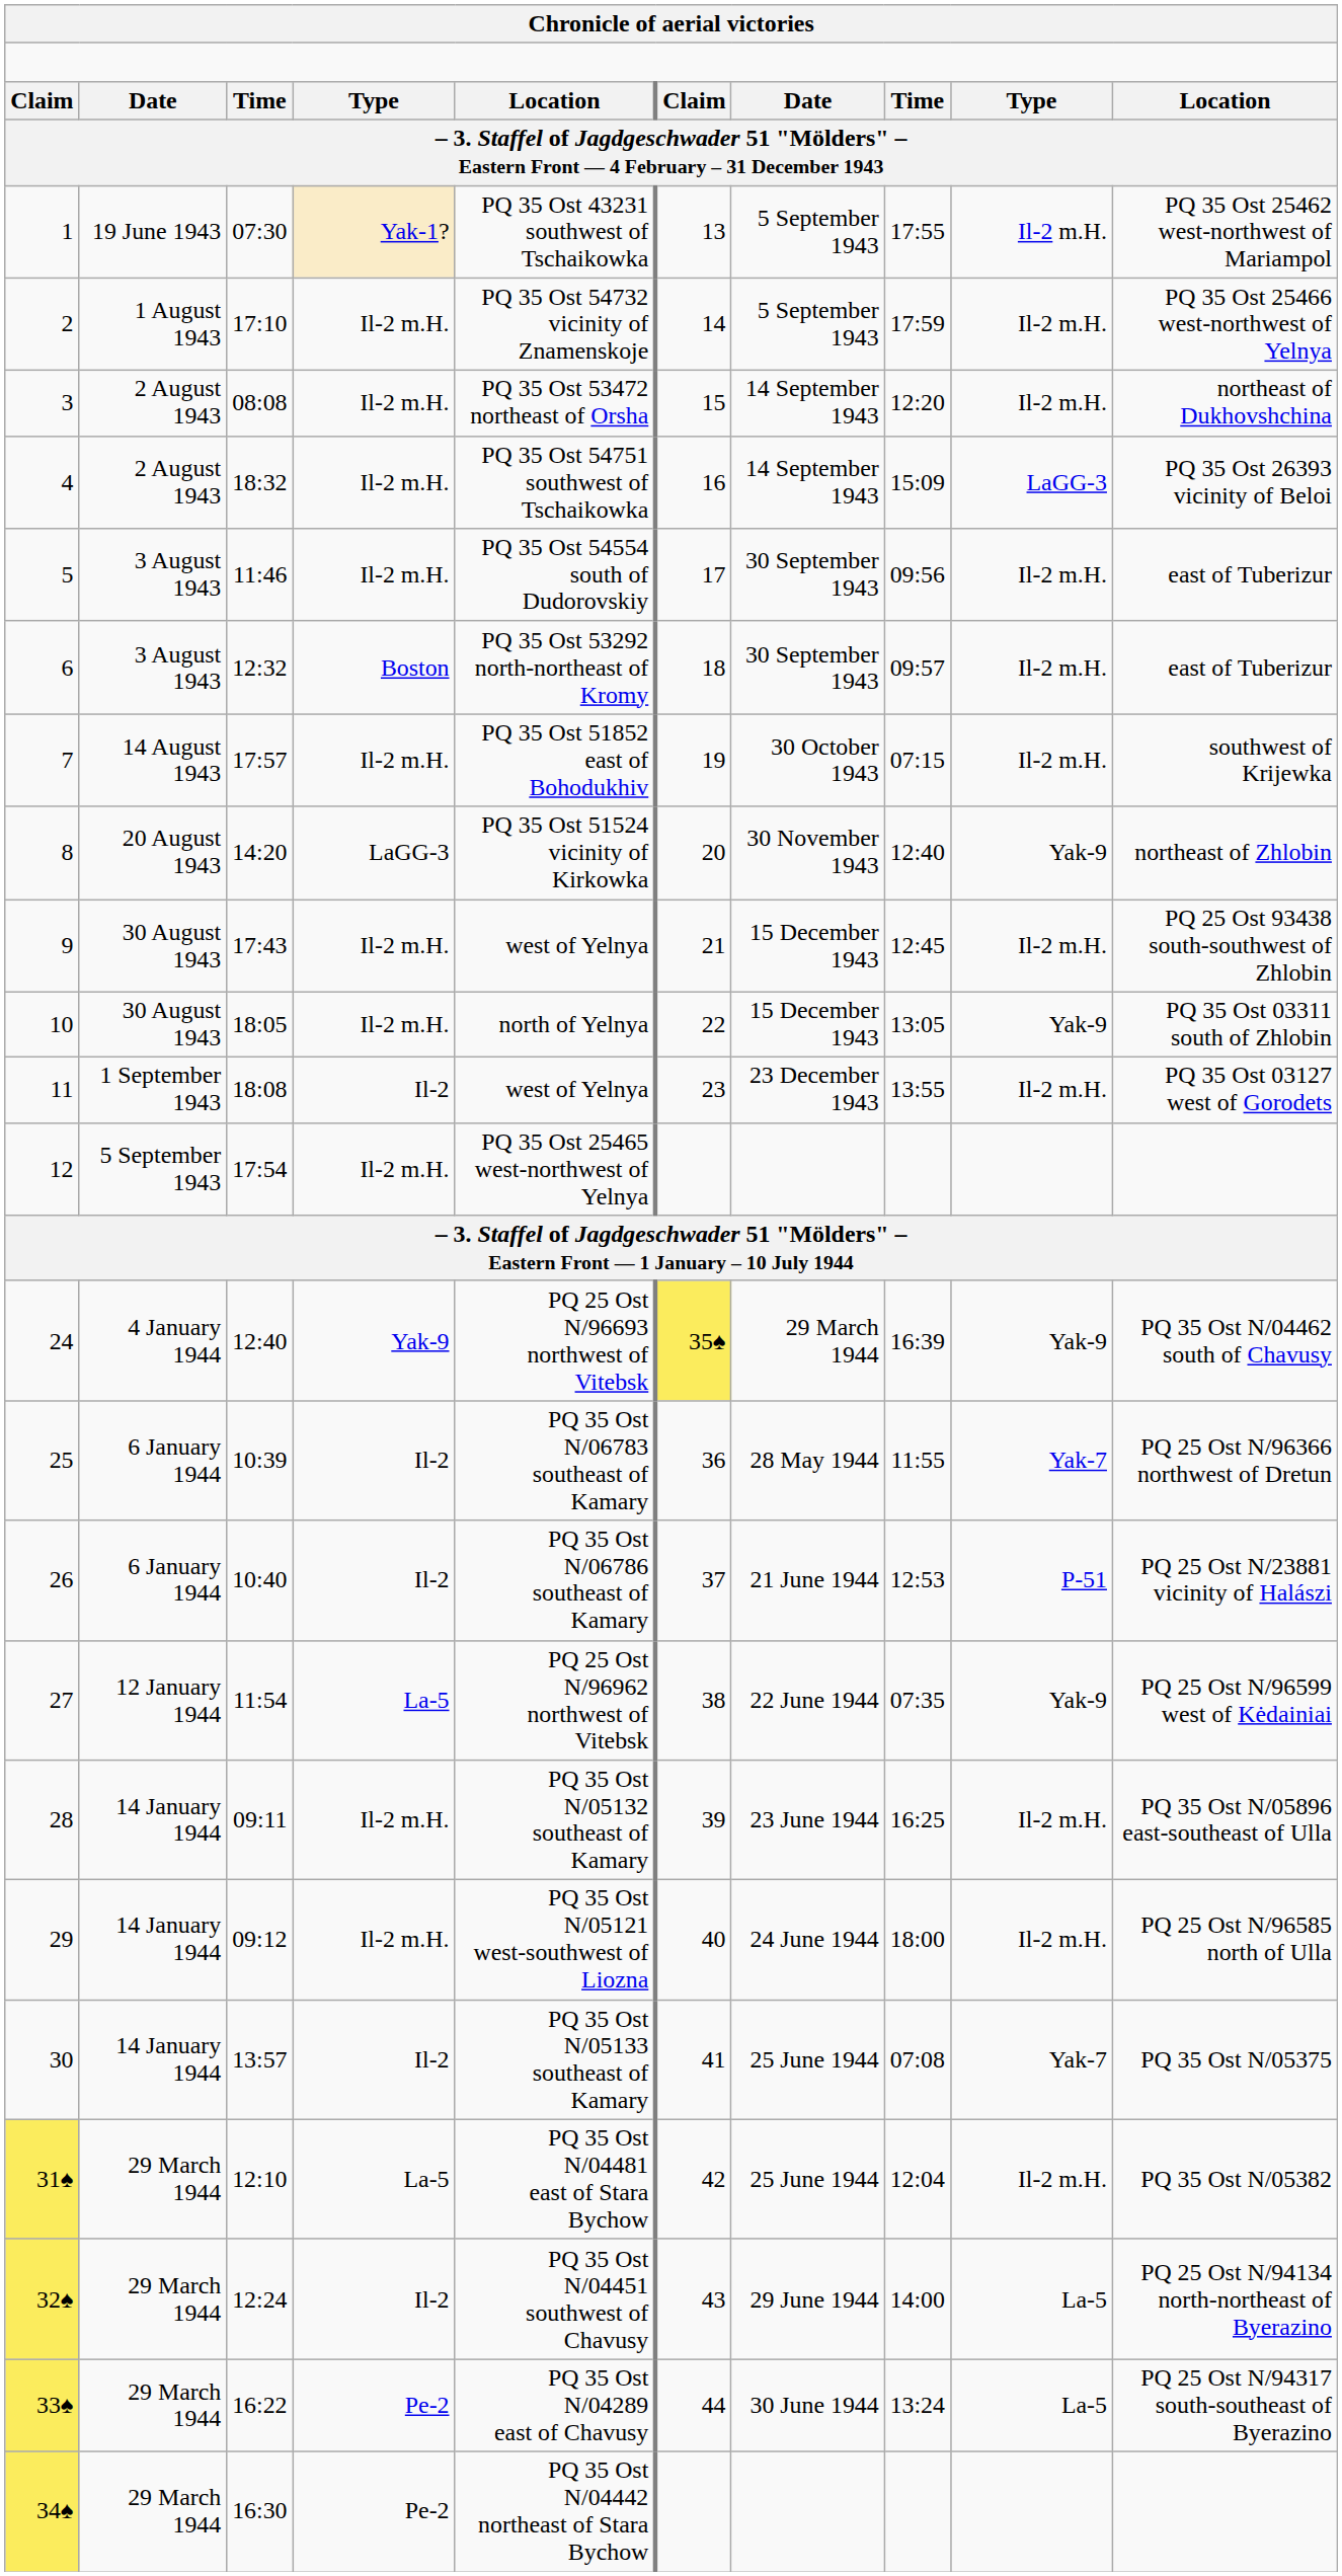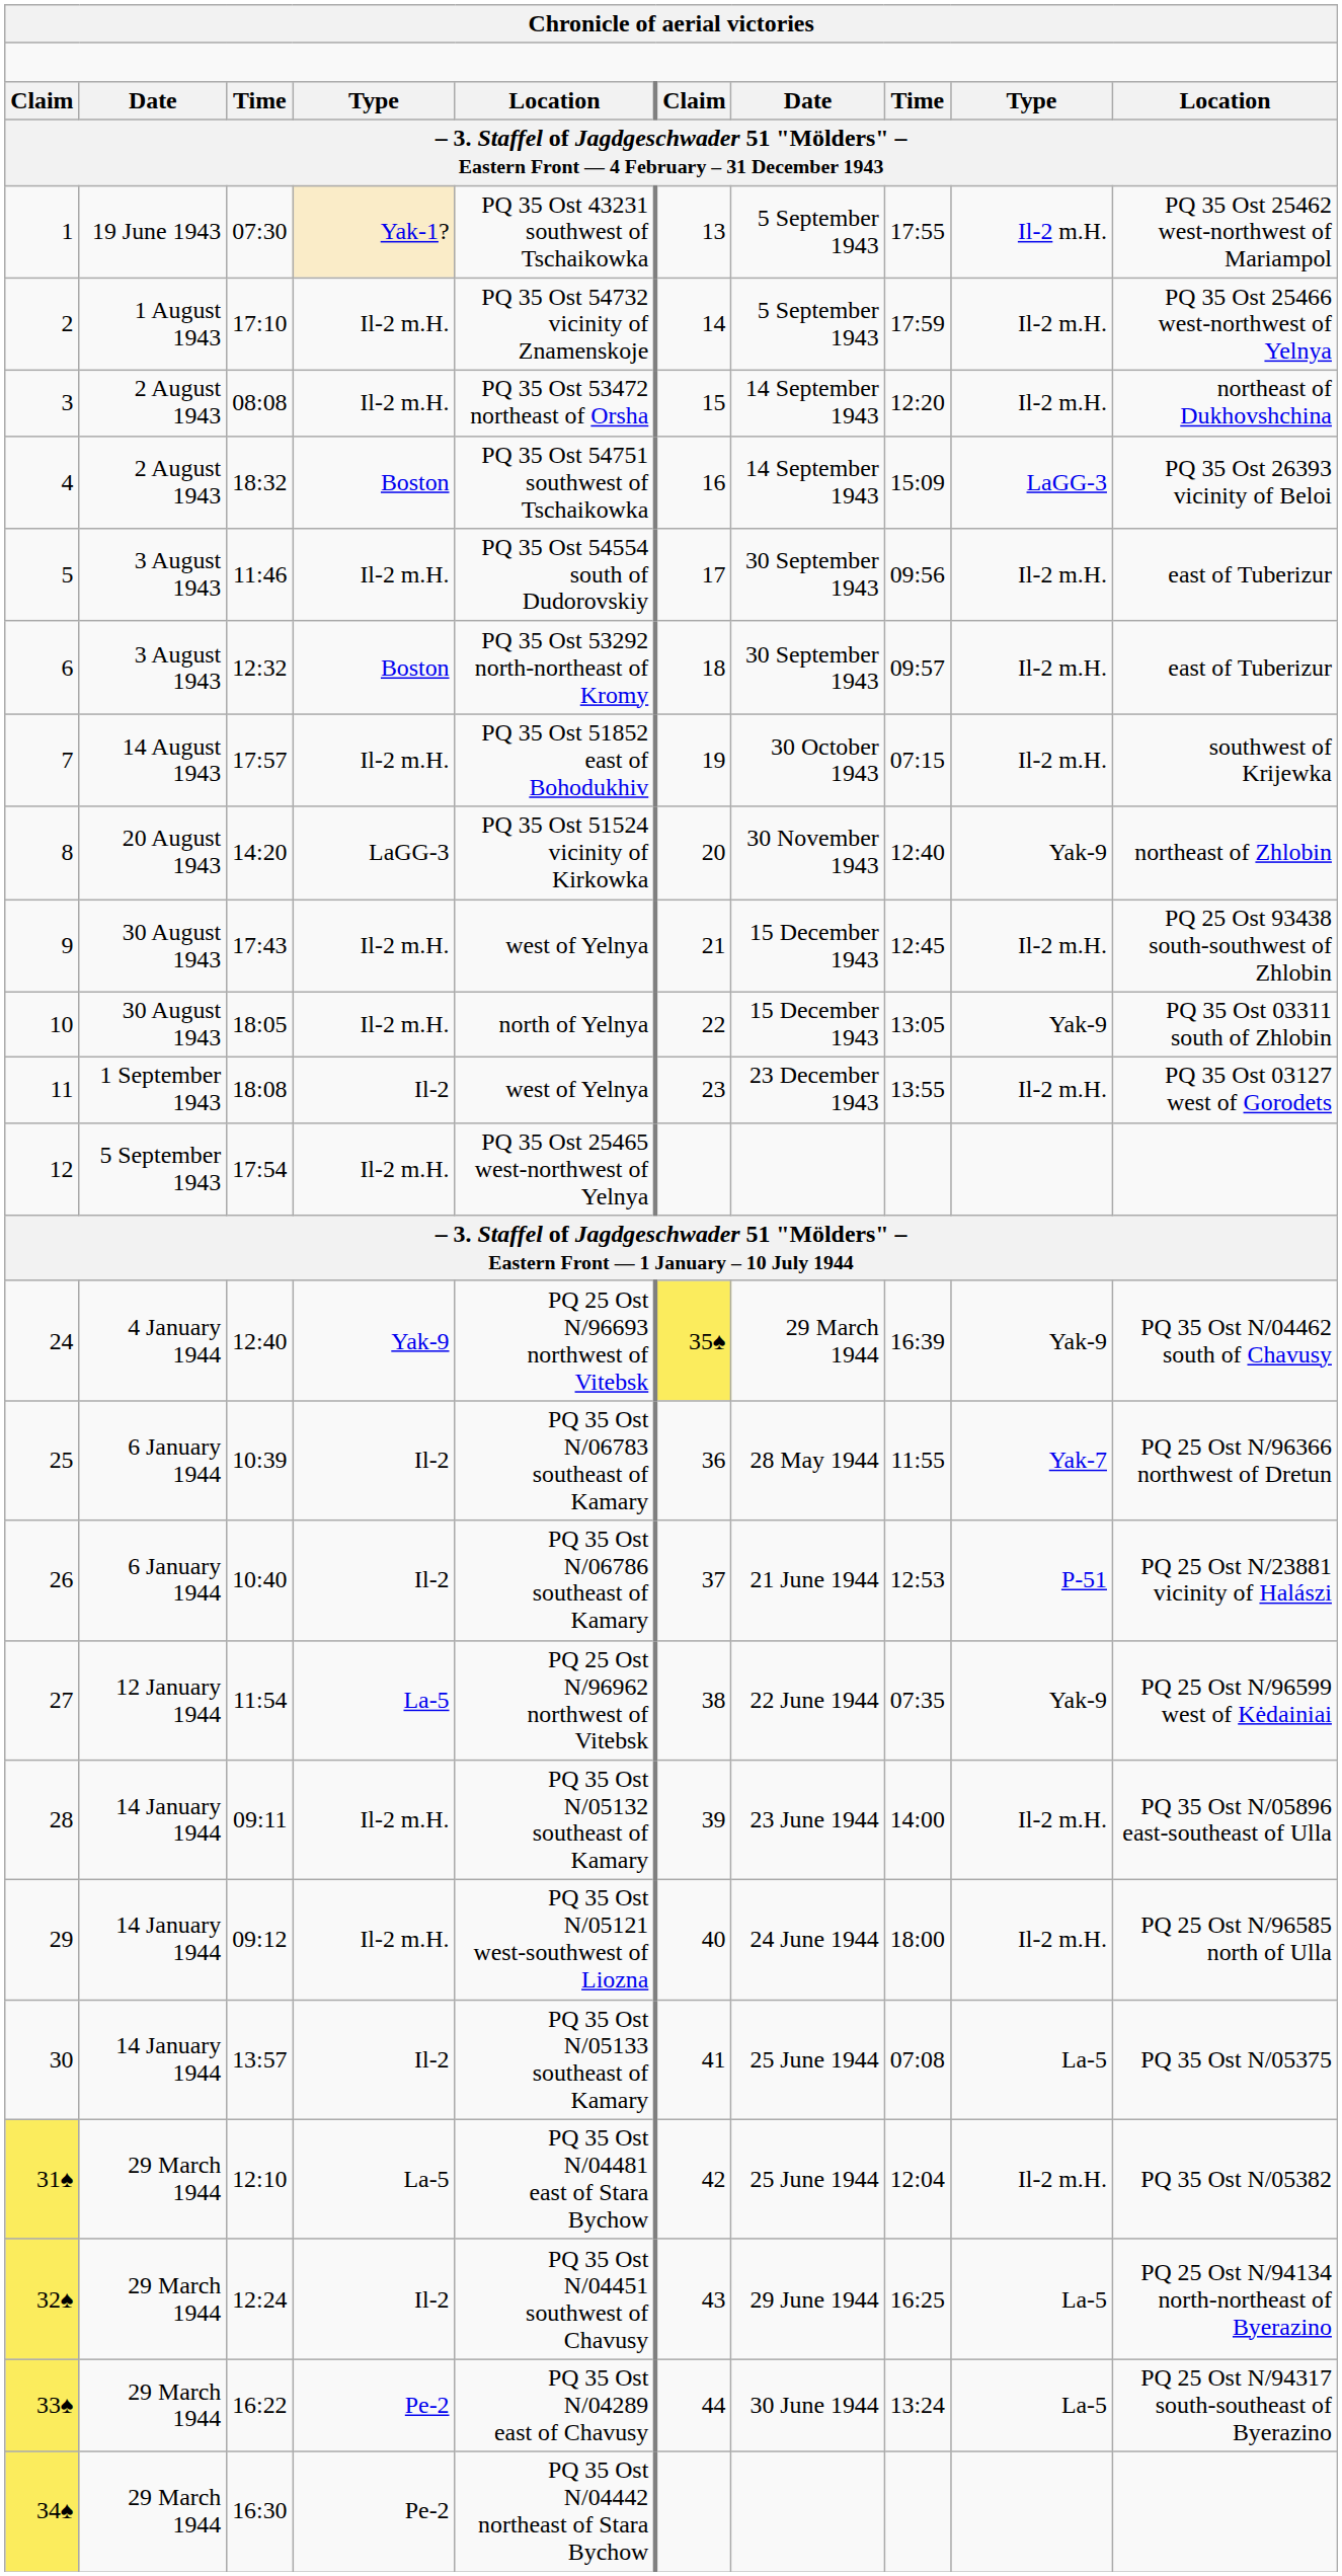4 | column 4: Il-2 m.H. -> Boston
28 | column 8: 16:25 -> 14:00
30 | column 9: Yak-7 -> La-5
32♠ | column 8: 14:00 -> 16:25
